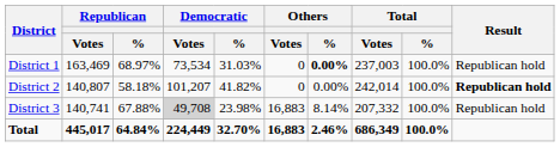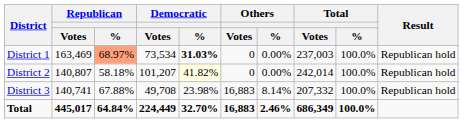District 1 | Republican / %: no background -> lightsalmon background
District 1 | Democratic / %: normal -> bold
District 1 | Others / %: bold -> normal
District 2 | Democratic / %: no background -> lightyellow background
District 2 | Result: bold -> normal
District 3 | Democratic / Votes: lightgrey background -> no background
